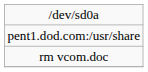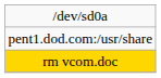row 3 | column 1: no background -> gold background
